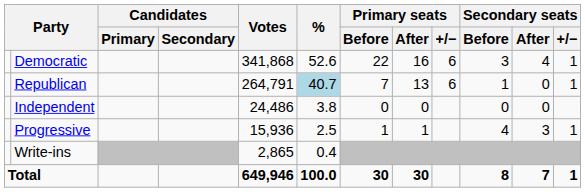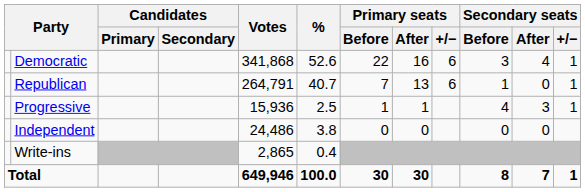Republican | %: lightblue background -> no background
rows swapped: Progressive <-> Independent
